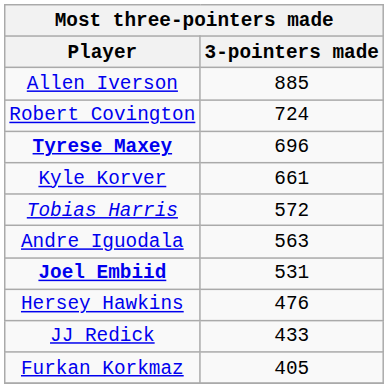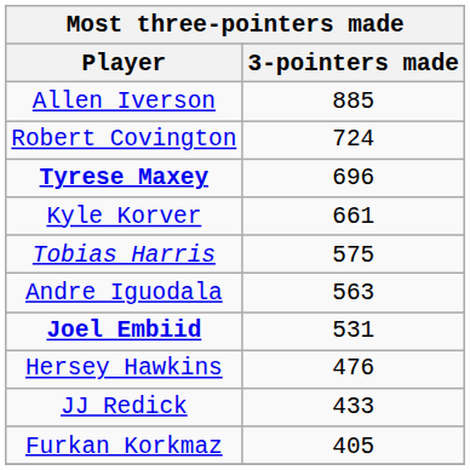Tobias Harris | 3-pointers made: 572 -> 575
